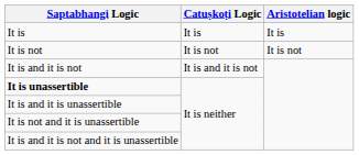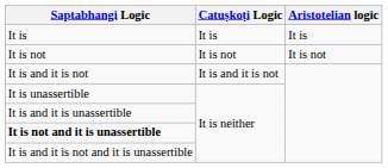It is unassertible | Saptabhangi Logic: bold -> normal
It is not and it is unassertible | Saptabhangi Logic: normal -> bold
